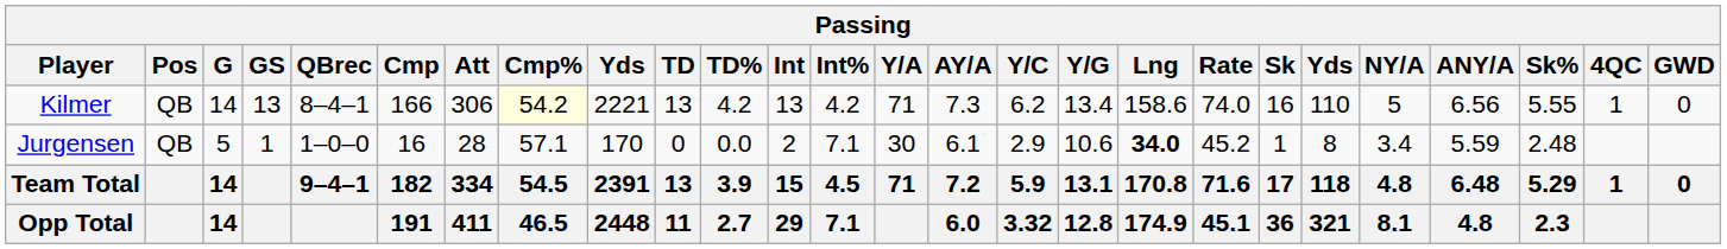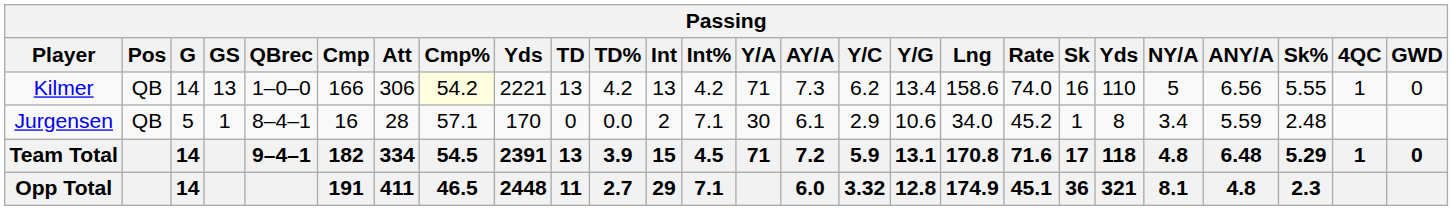Kilmer | QBrec: 8–4–1 -> 1–0–0
Jurgensen | QBrec: 1–0–0 -> 8–4–1
Jurgensen | Lng: bold -> normal
